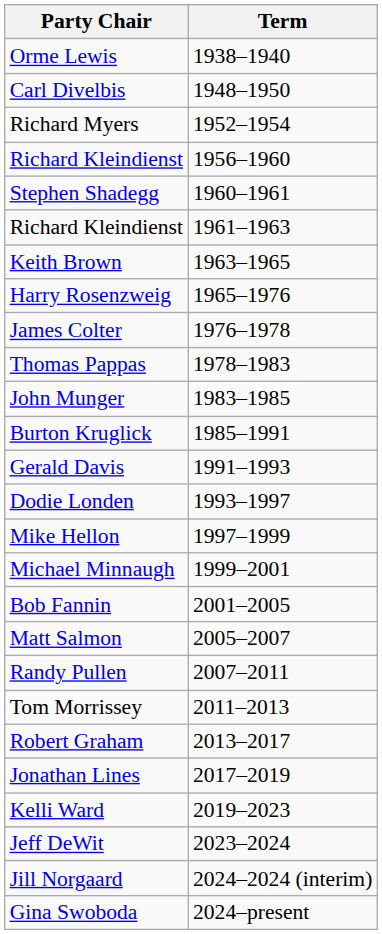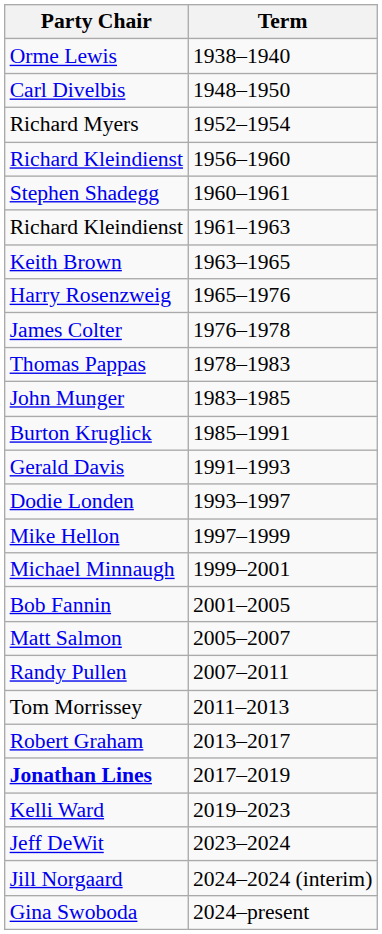row 23 | Party Chair: normal -> bold
